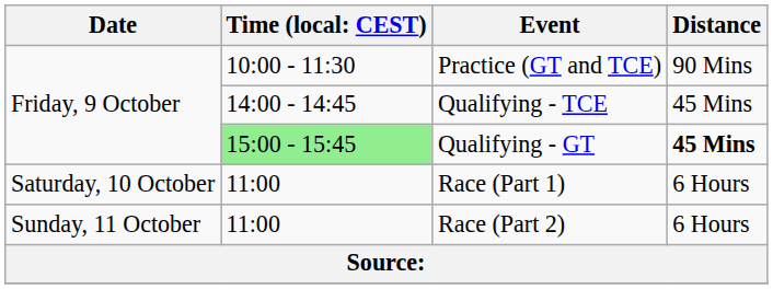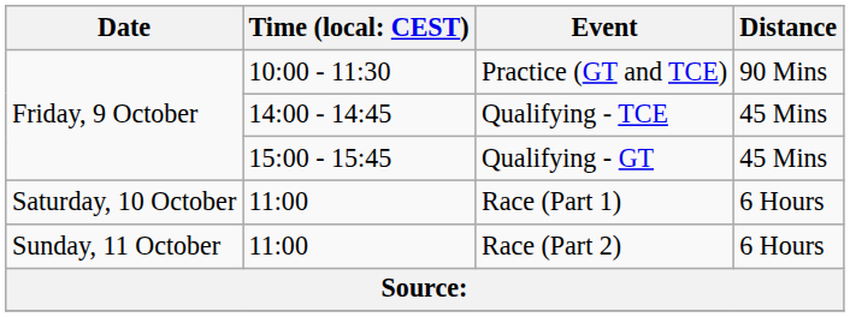Qualifying - GT | column 2: lightgreen background -> no background
Qualifying - GT | Distance: bold -> normal
